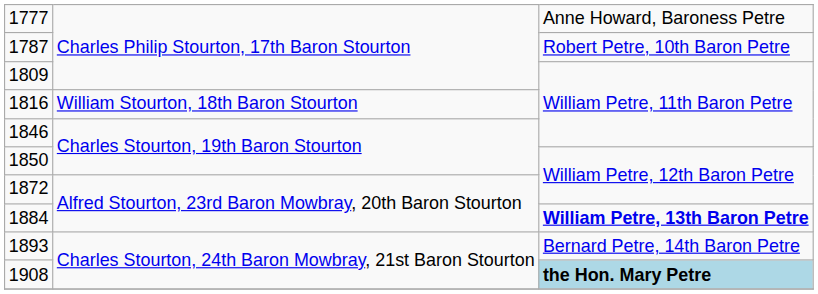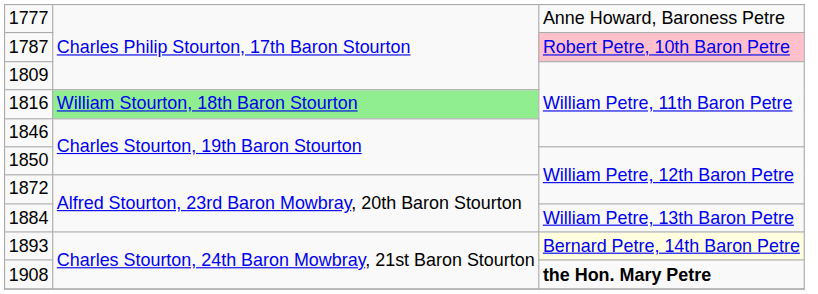1787 | column 3: no background -> pink background
1816 | column 2: no background -> lightgreen background
1884 | column 3: bold -> normal
1893 | column 3: no background -> lightyellow background
1908 | column 3: lightblue background -> no background
